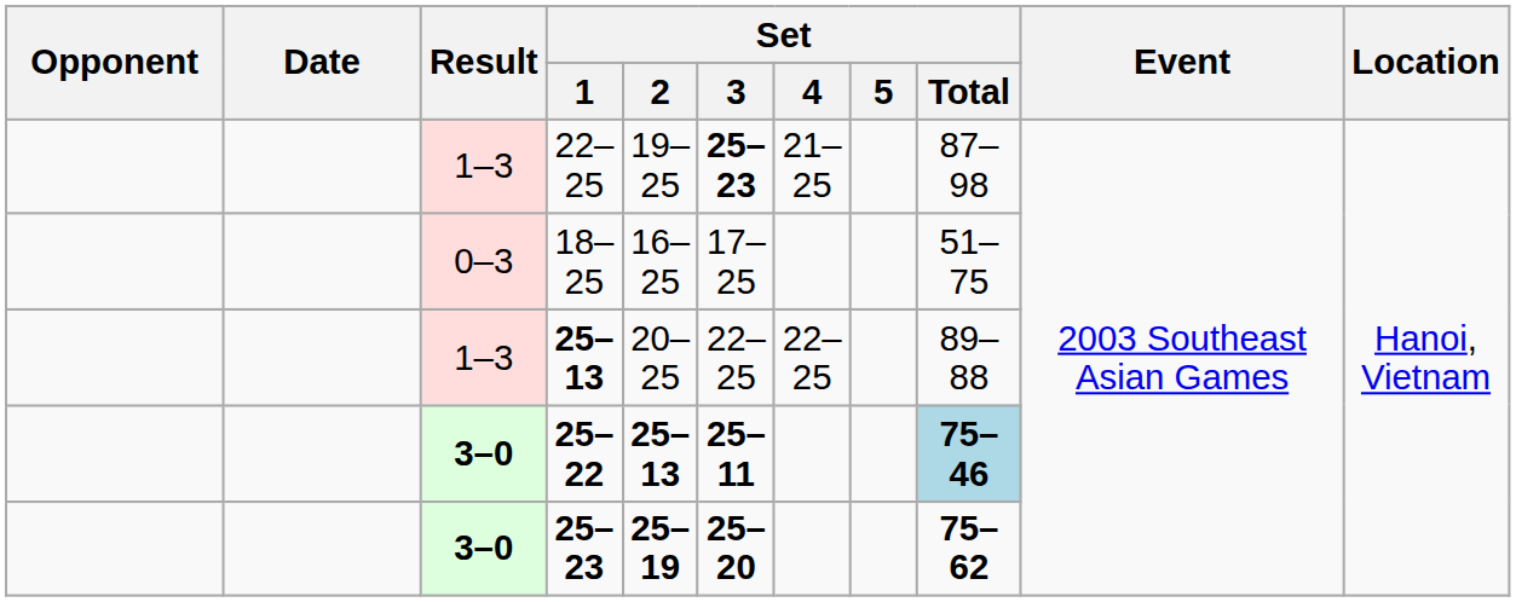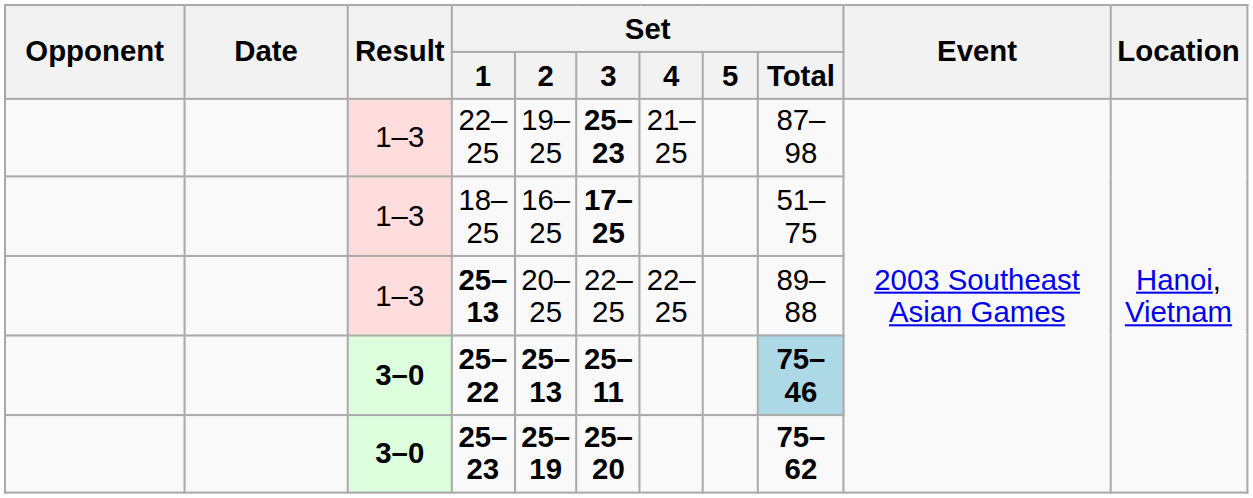18–25 | Result: 0–3 -> 1–3
18–25 | Set / 3: normal -> bold
